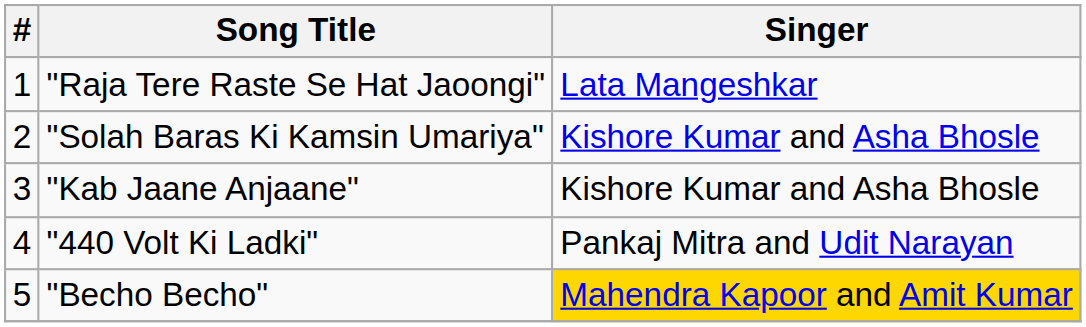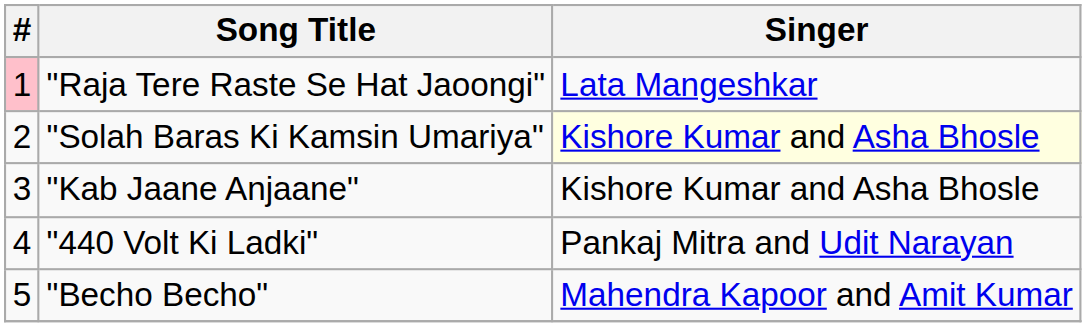"Raja Tere Raste Se Hat Jaoongi" | #: no background -> pink background
"Solah Baras Ki Kamsin Umariya" | Singer: no background -> lightyellow background
"Becho Becho" | Singer: gold background -> no background
